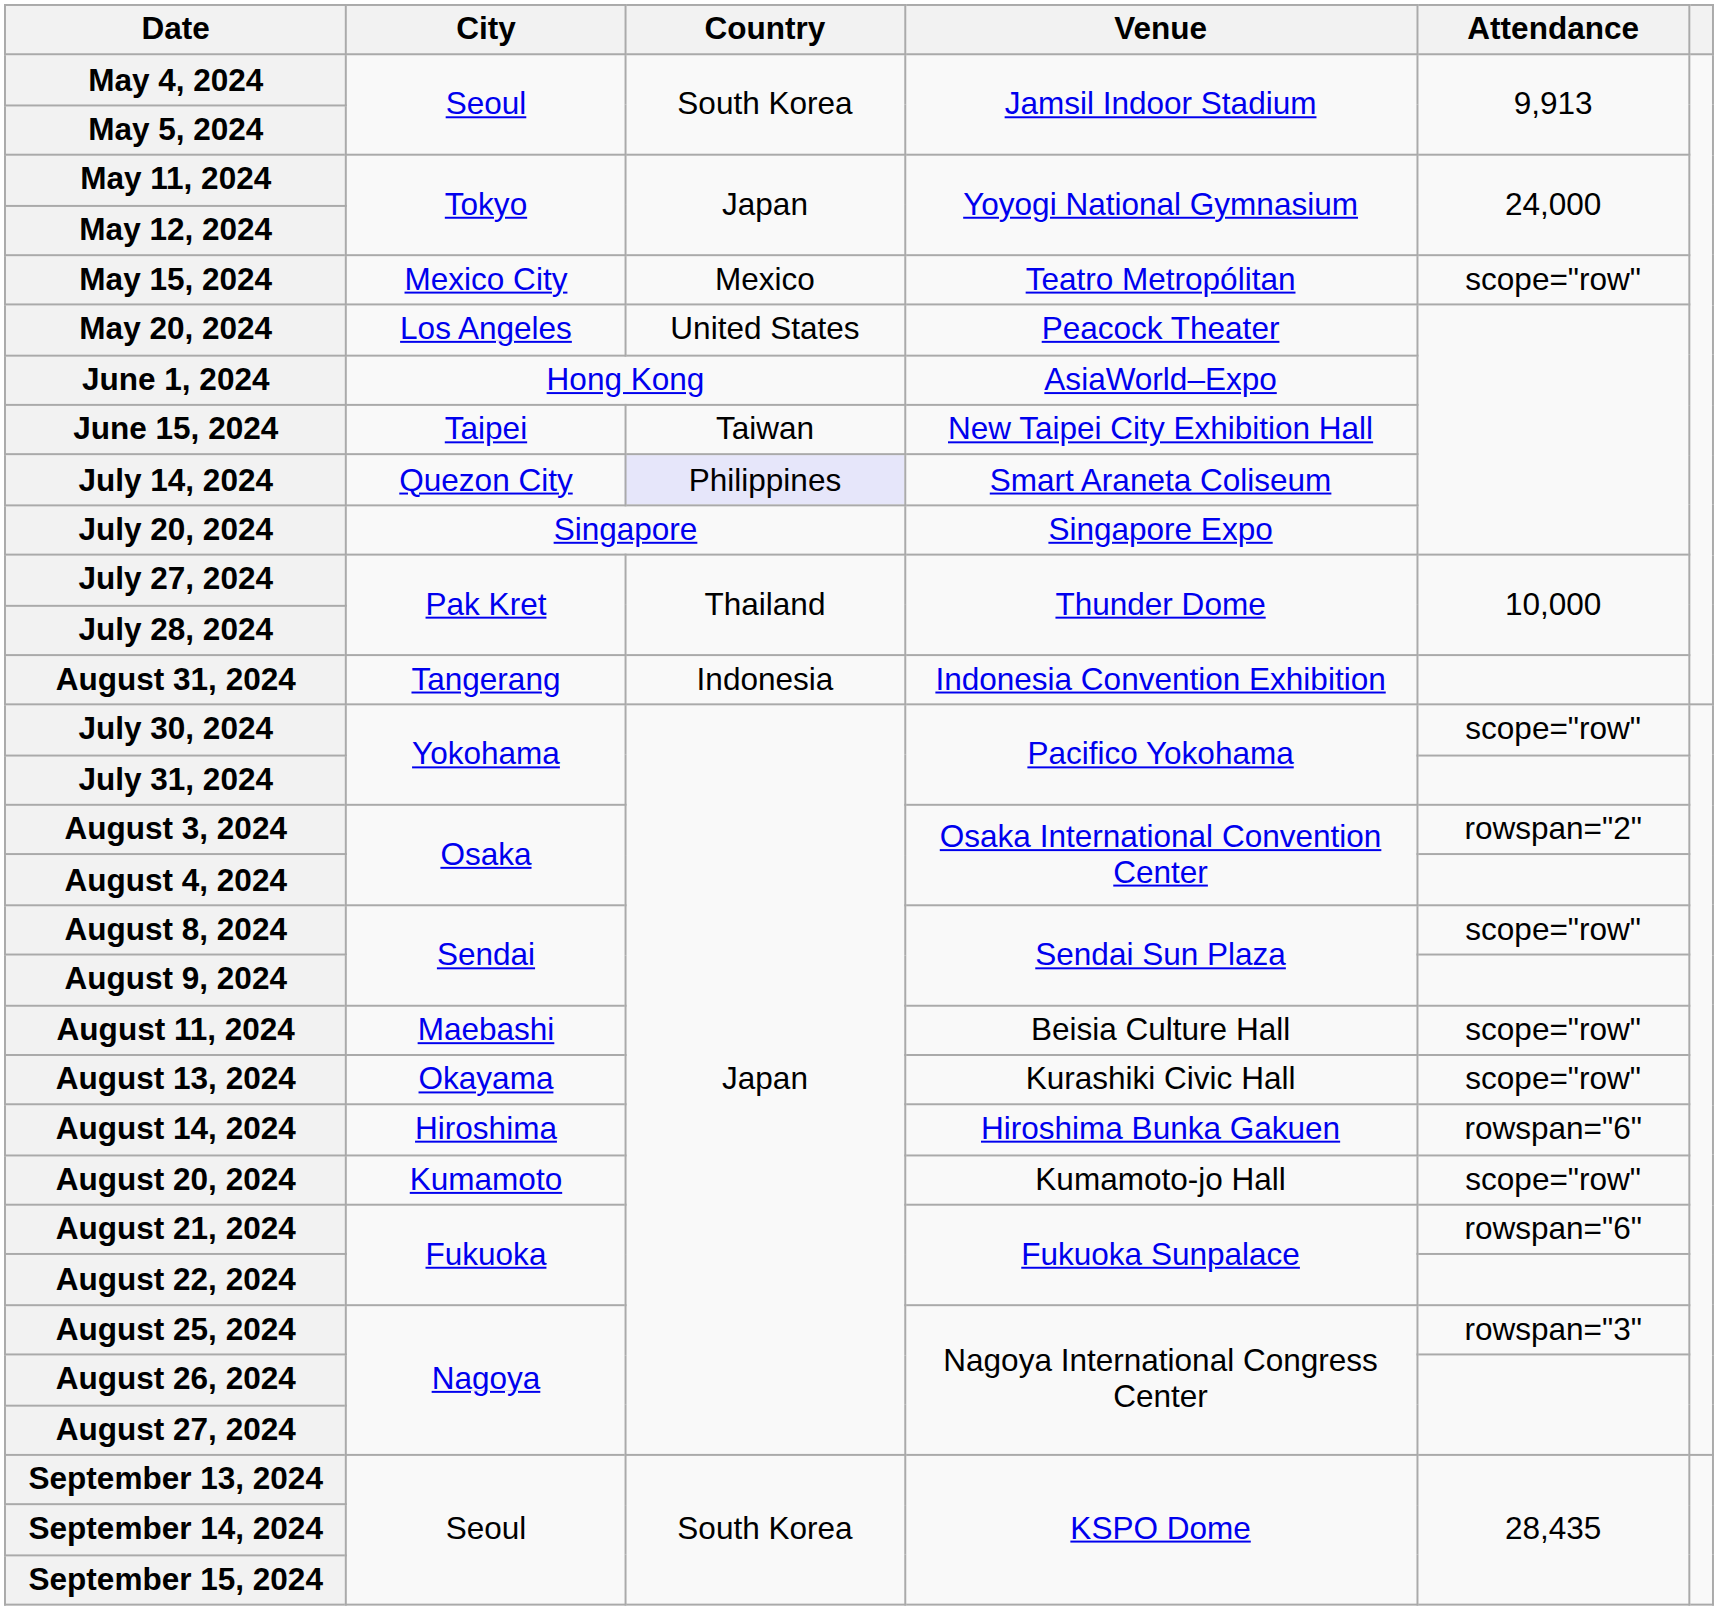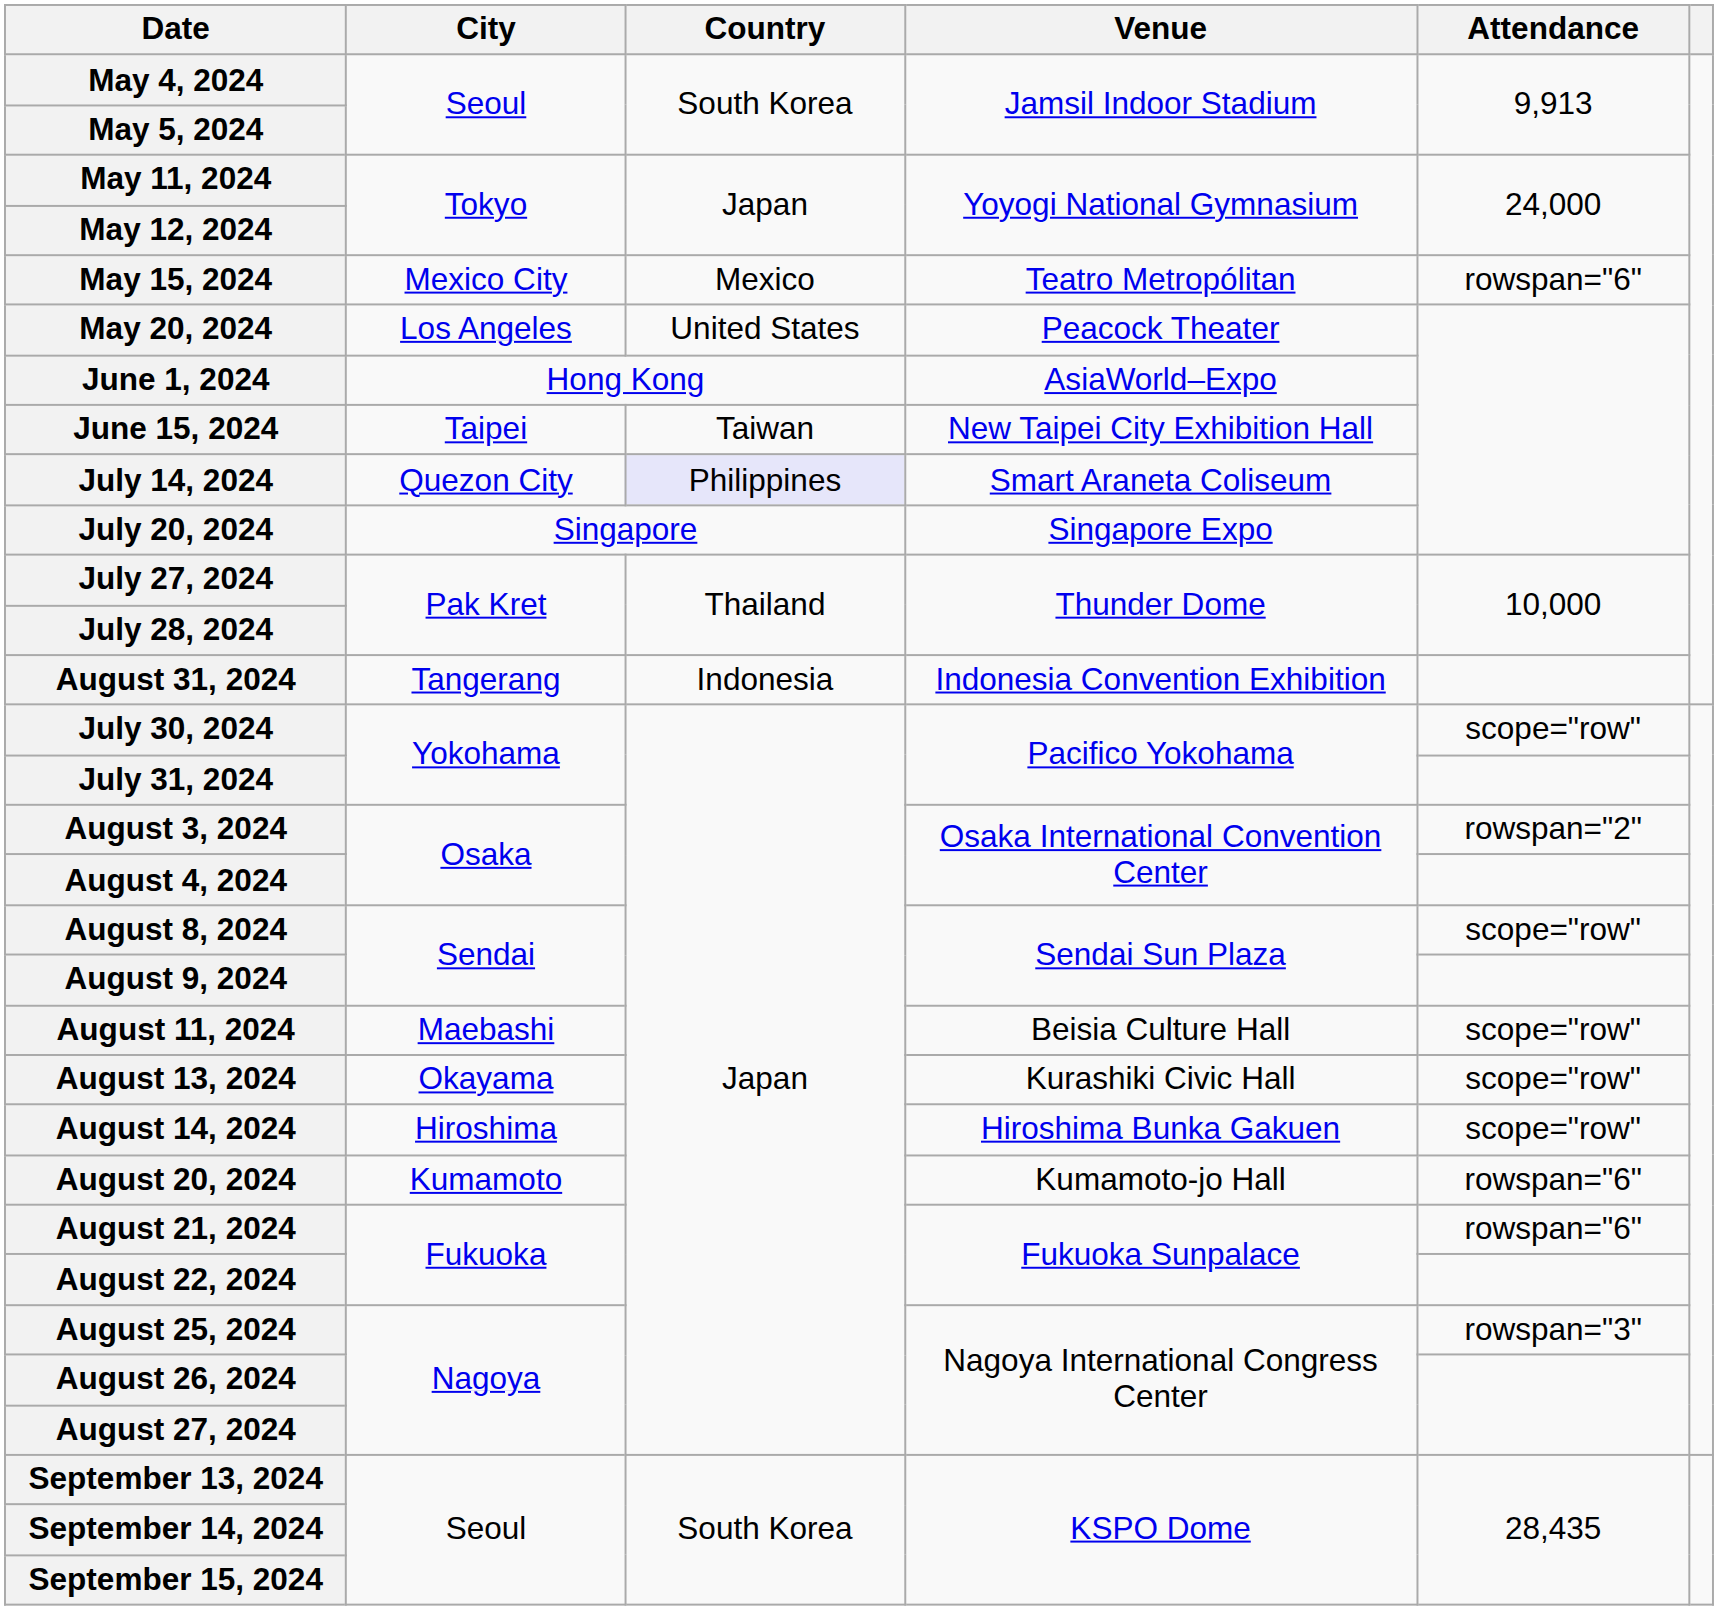May 15, 2024 | Attendance: scope="row" -> rowspan="6"
August 14, 2024 | Attendance: rowspan="6" -> scope="row"
August 20, 2024 | Attendance: scope="row" -> rowspan="6"
